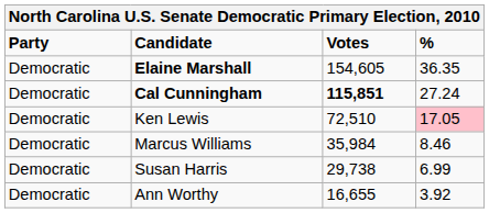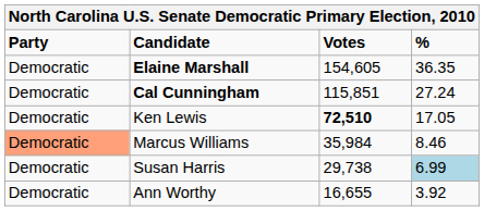Cal Cunningham | Votes: bold -> normal
Ken Lewis | Votes: normal -> bold
Ken Lewis | %: pink background -> no background
Marcus Williams | Party: no background -> lightsalmon background
Susan Harris | %: no background -> lightblue background
